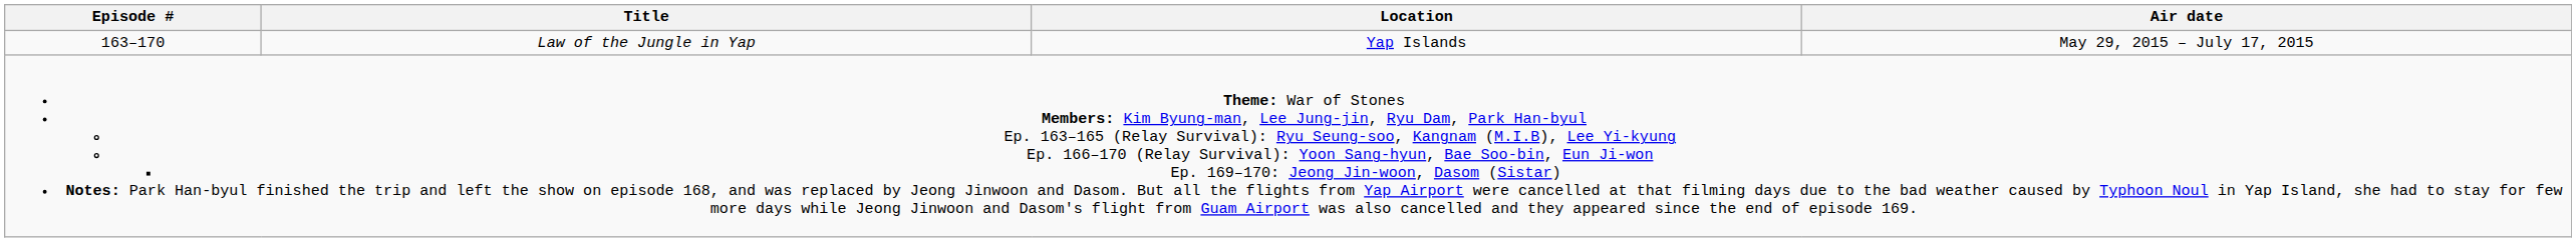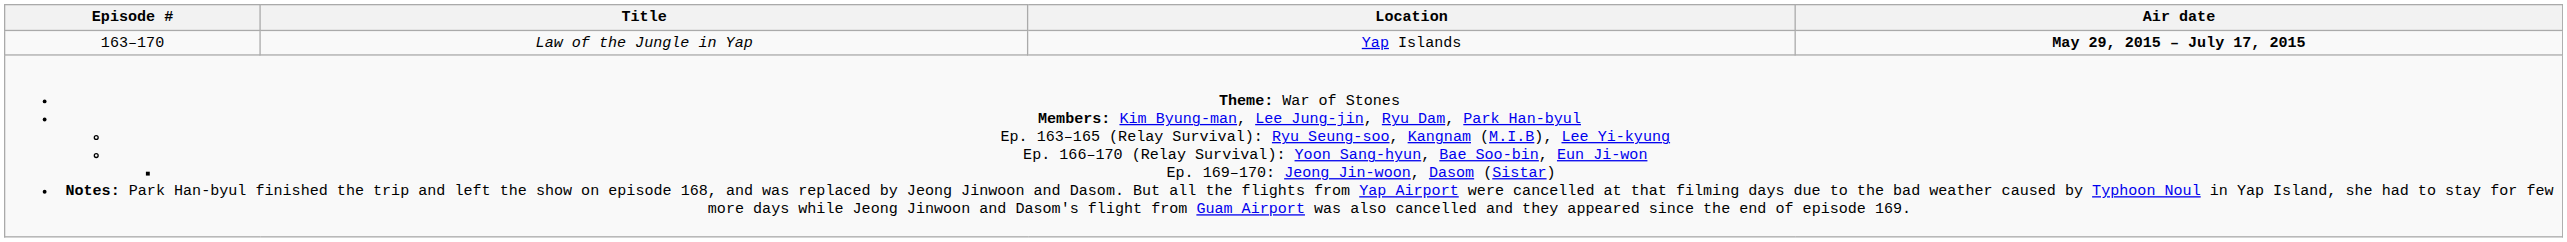163–170 | Air date: normal -> bold
